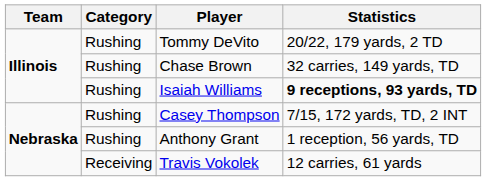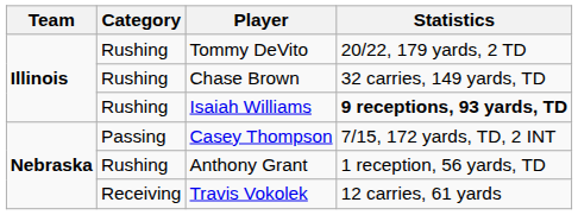Casey Thompson | Category: Rushing -> Passing
